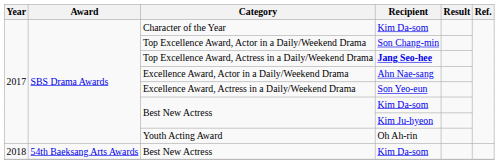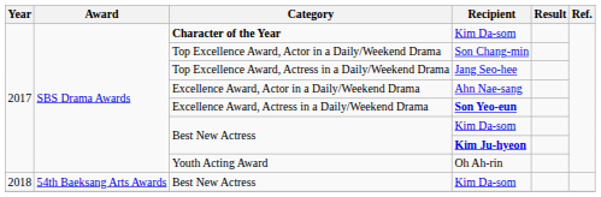Character of the Year | Category: normal -> bold
Top Excellence Award, Actress in a Daily/Weekend Drama | Recipient: bold -> normal
Excellence Award, Actress in a Daily/Weekend Drama | Recipient: normal -> bold
Best New Actress / Kim Ju-hyeon | Recipient: normal -> bold
